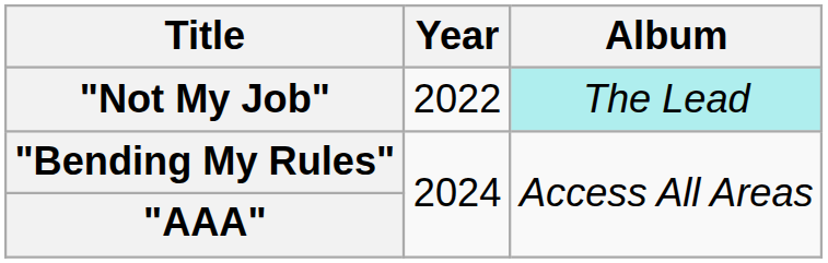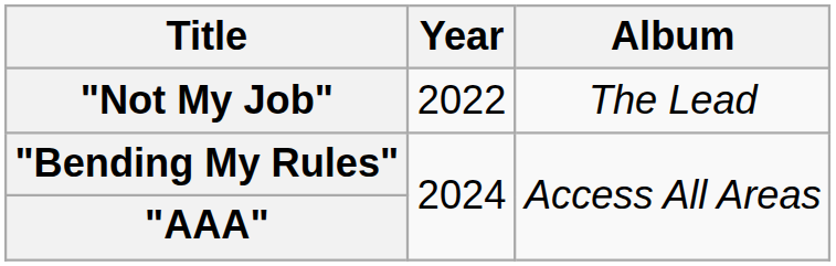"Not My Job" | Album: paleturquoise background -> no background
